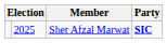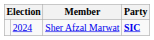Sher Afzal Marwat | column 2: 2025 -> 2024
